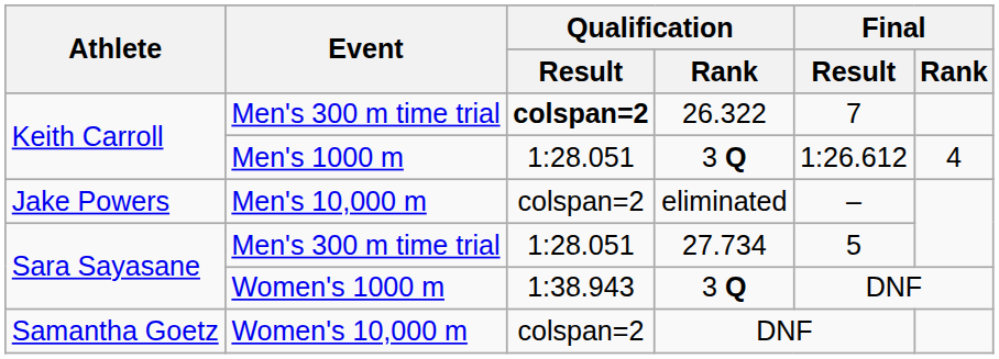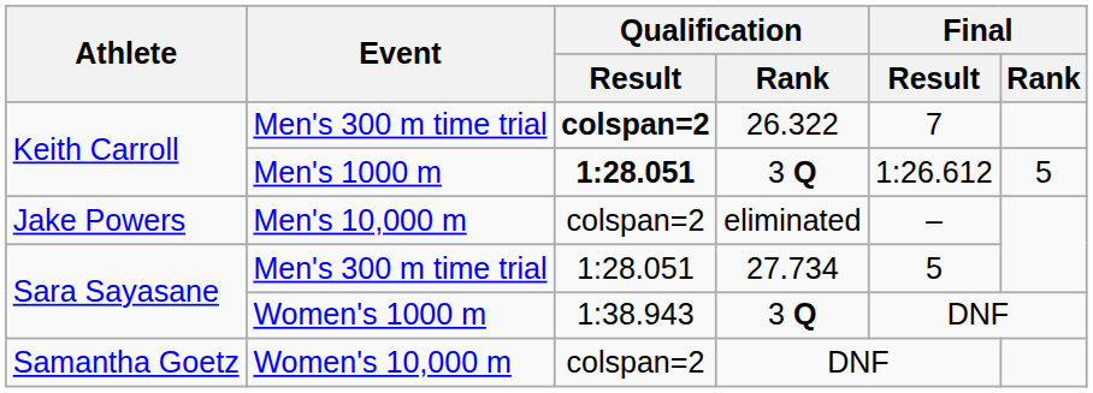Men's 1000 m | Qualification / Result: normal -> bold
Men's 1000 m | Final / Rank: 4 -> 5
